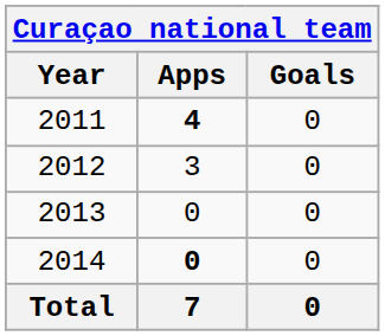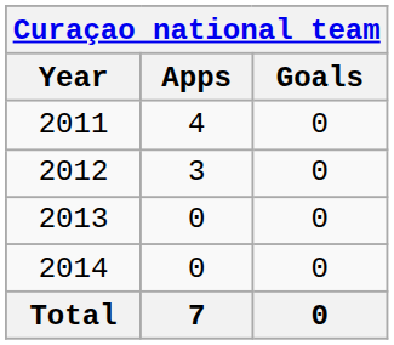2011 | Apps: bold -> normal
2014 | Apps: bold -> normal
